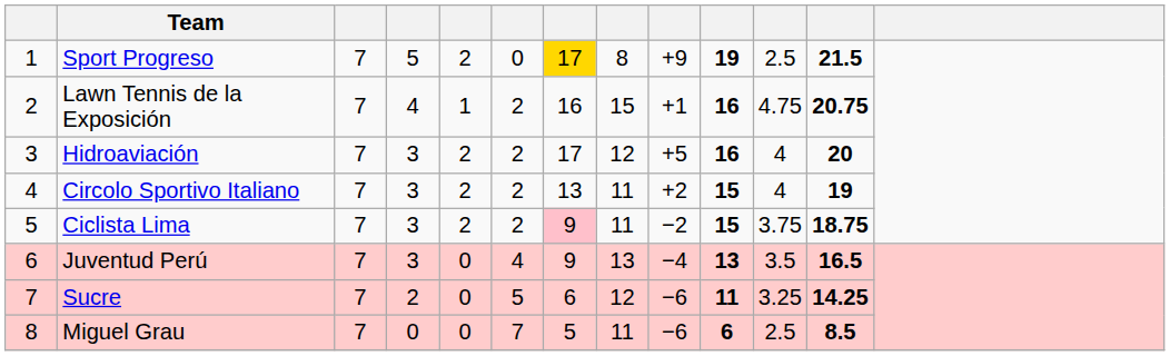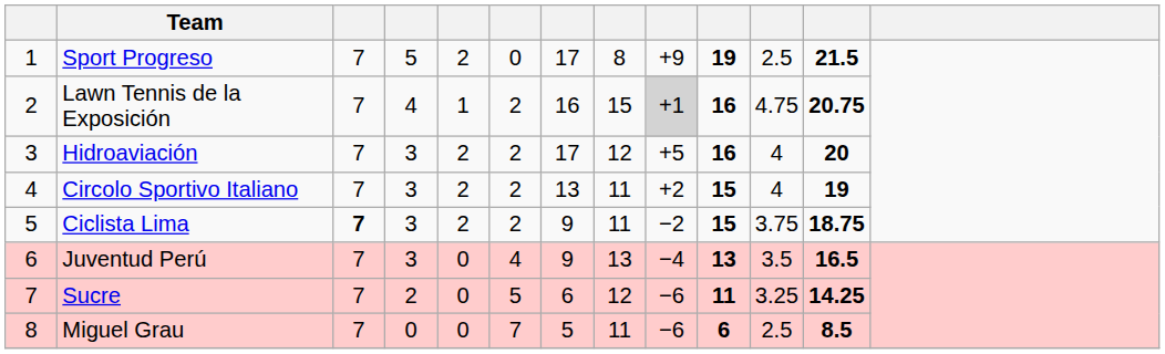Sport Progreso | column 7: gold background -> no background
Lawn Tennis de la Exposición | column 9: no background -> lightgrey background
Ciclista Lima | column 3: normal -> bold
Ciclista Lima | column 7: pink background -> no background
